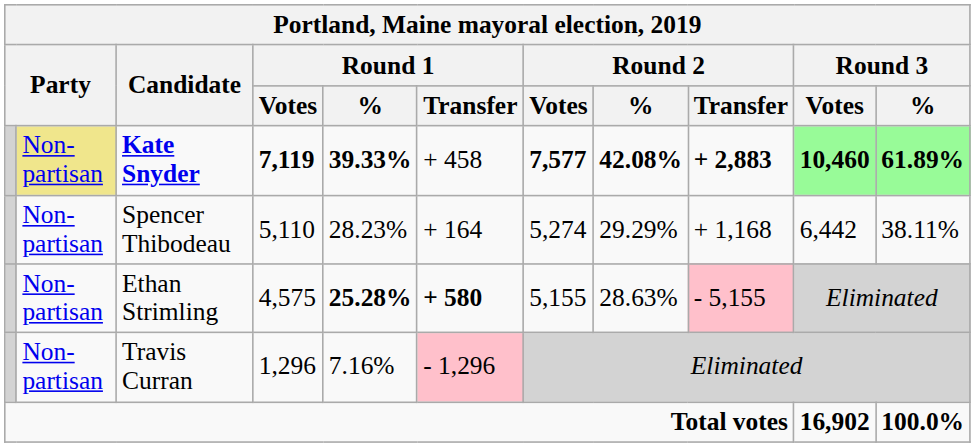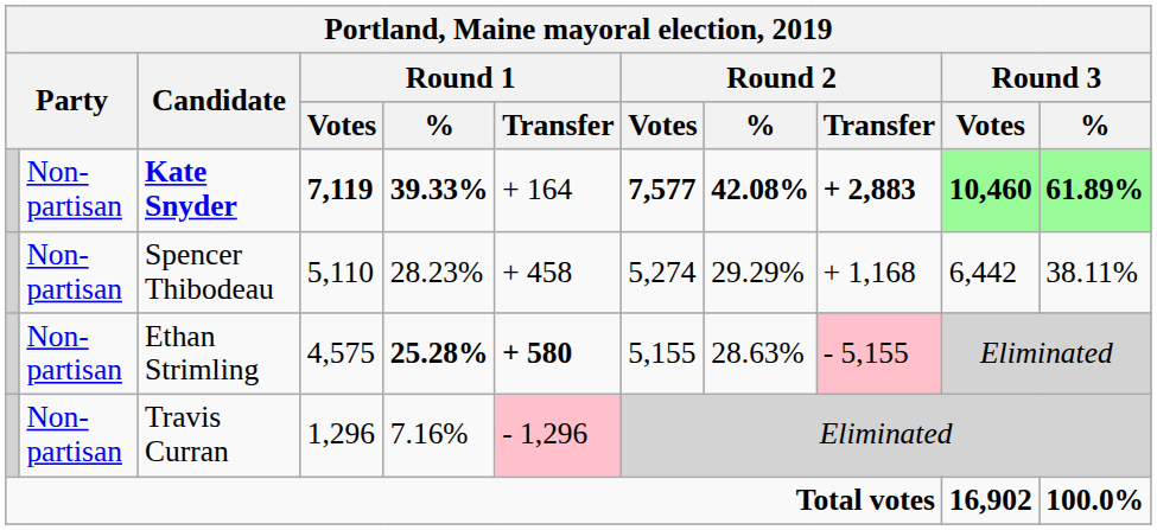Kate Snyder | column 2: khaki background -> no background
Kate Snyder | Round 1 / Transfer: + 458 -> + 164
Spencer Thibodeau | Round 1 / Transfer: + 164 -> + 458
